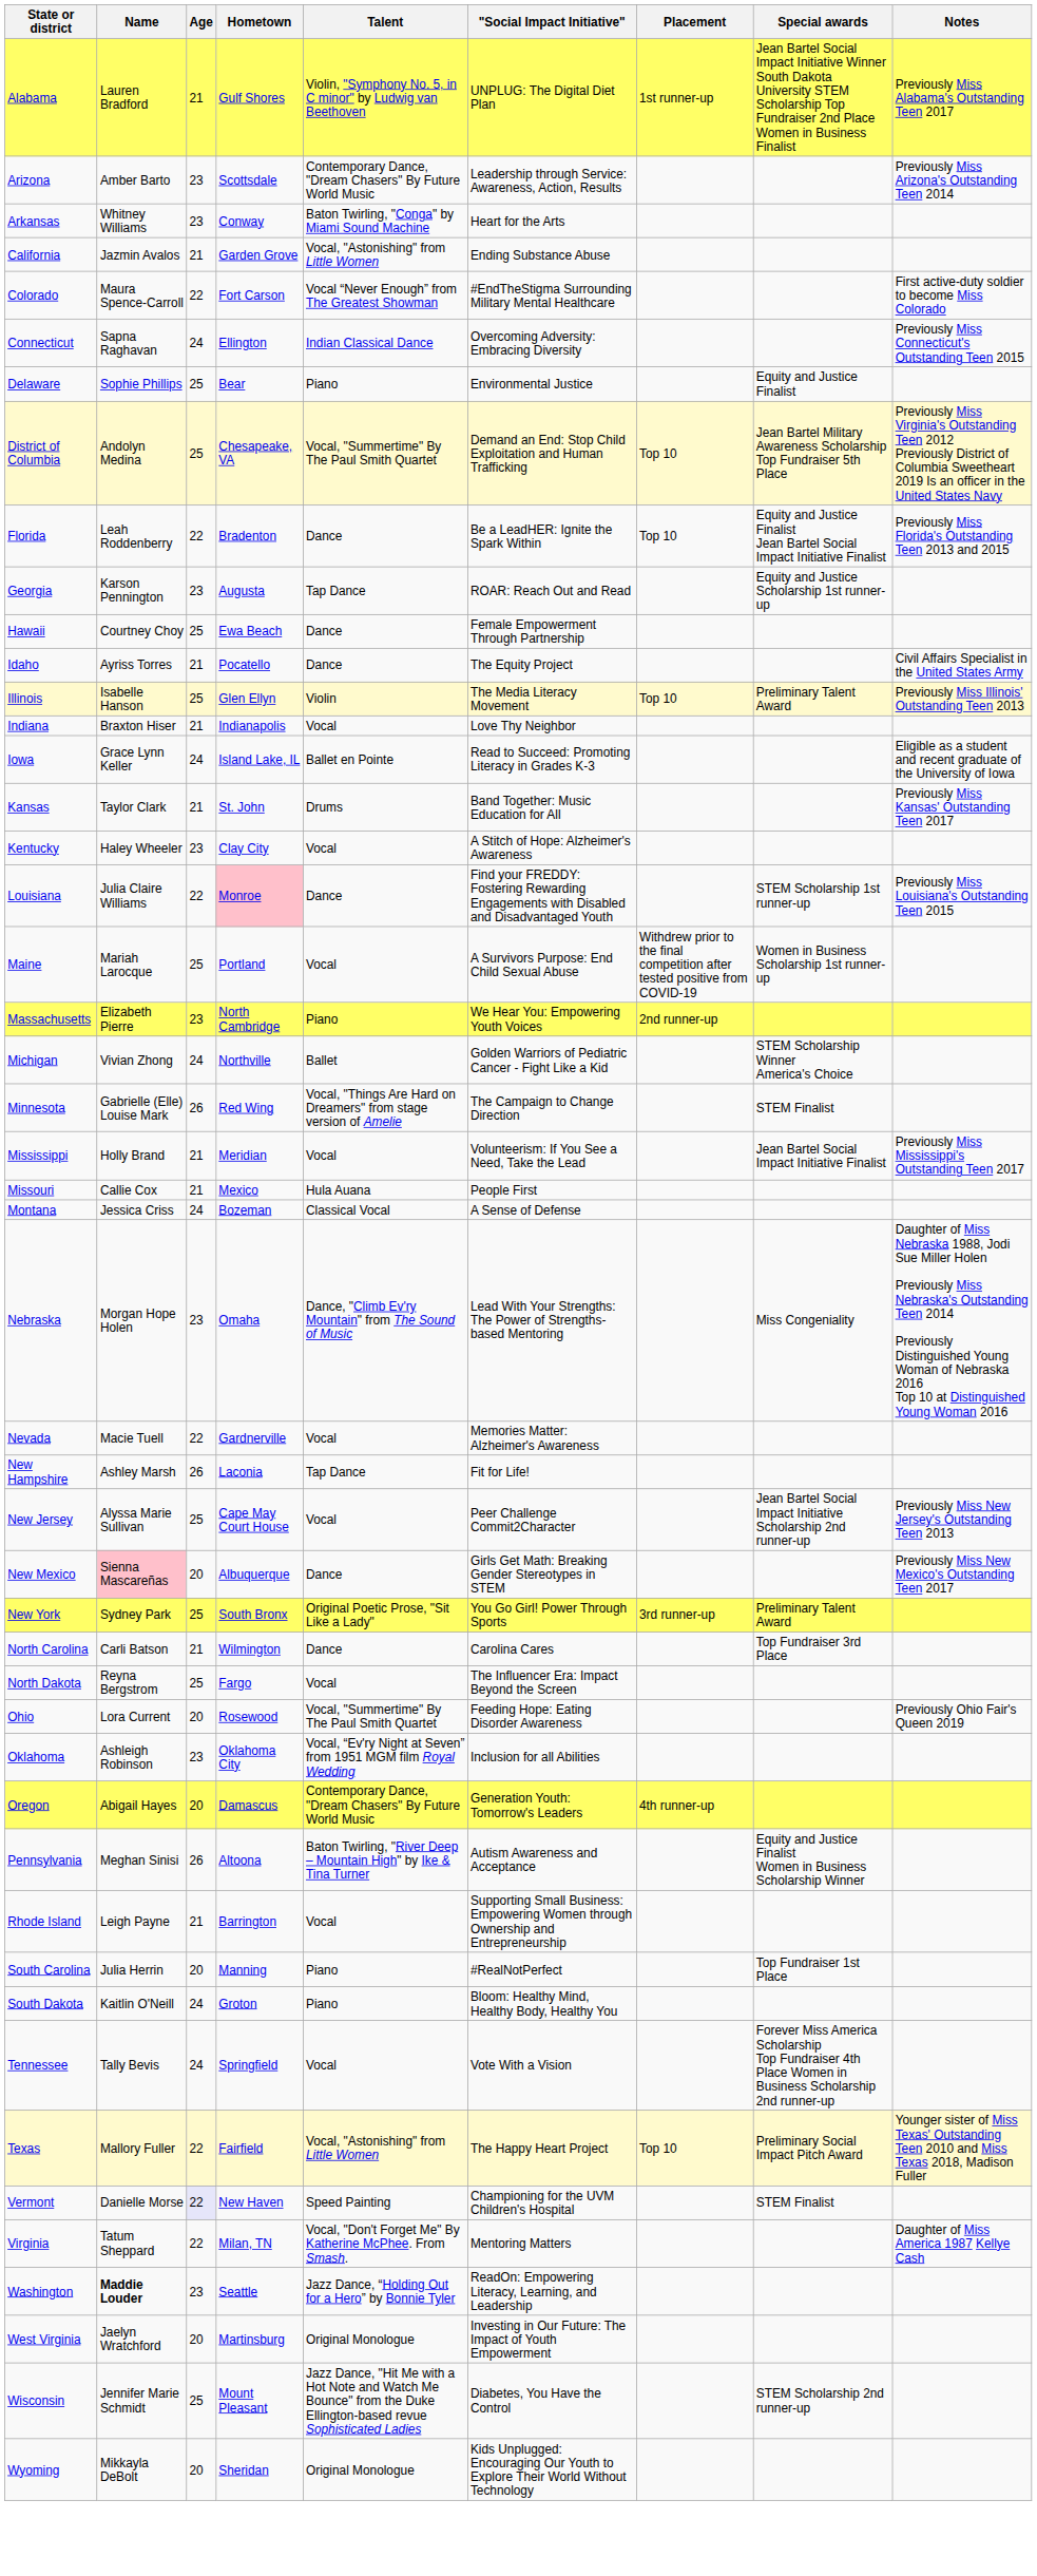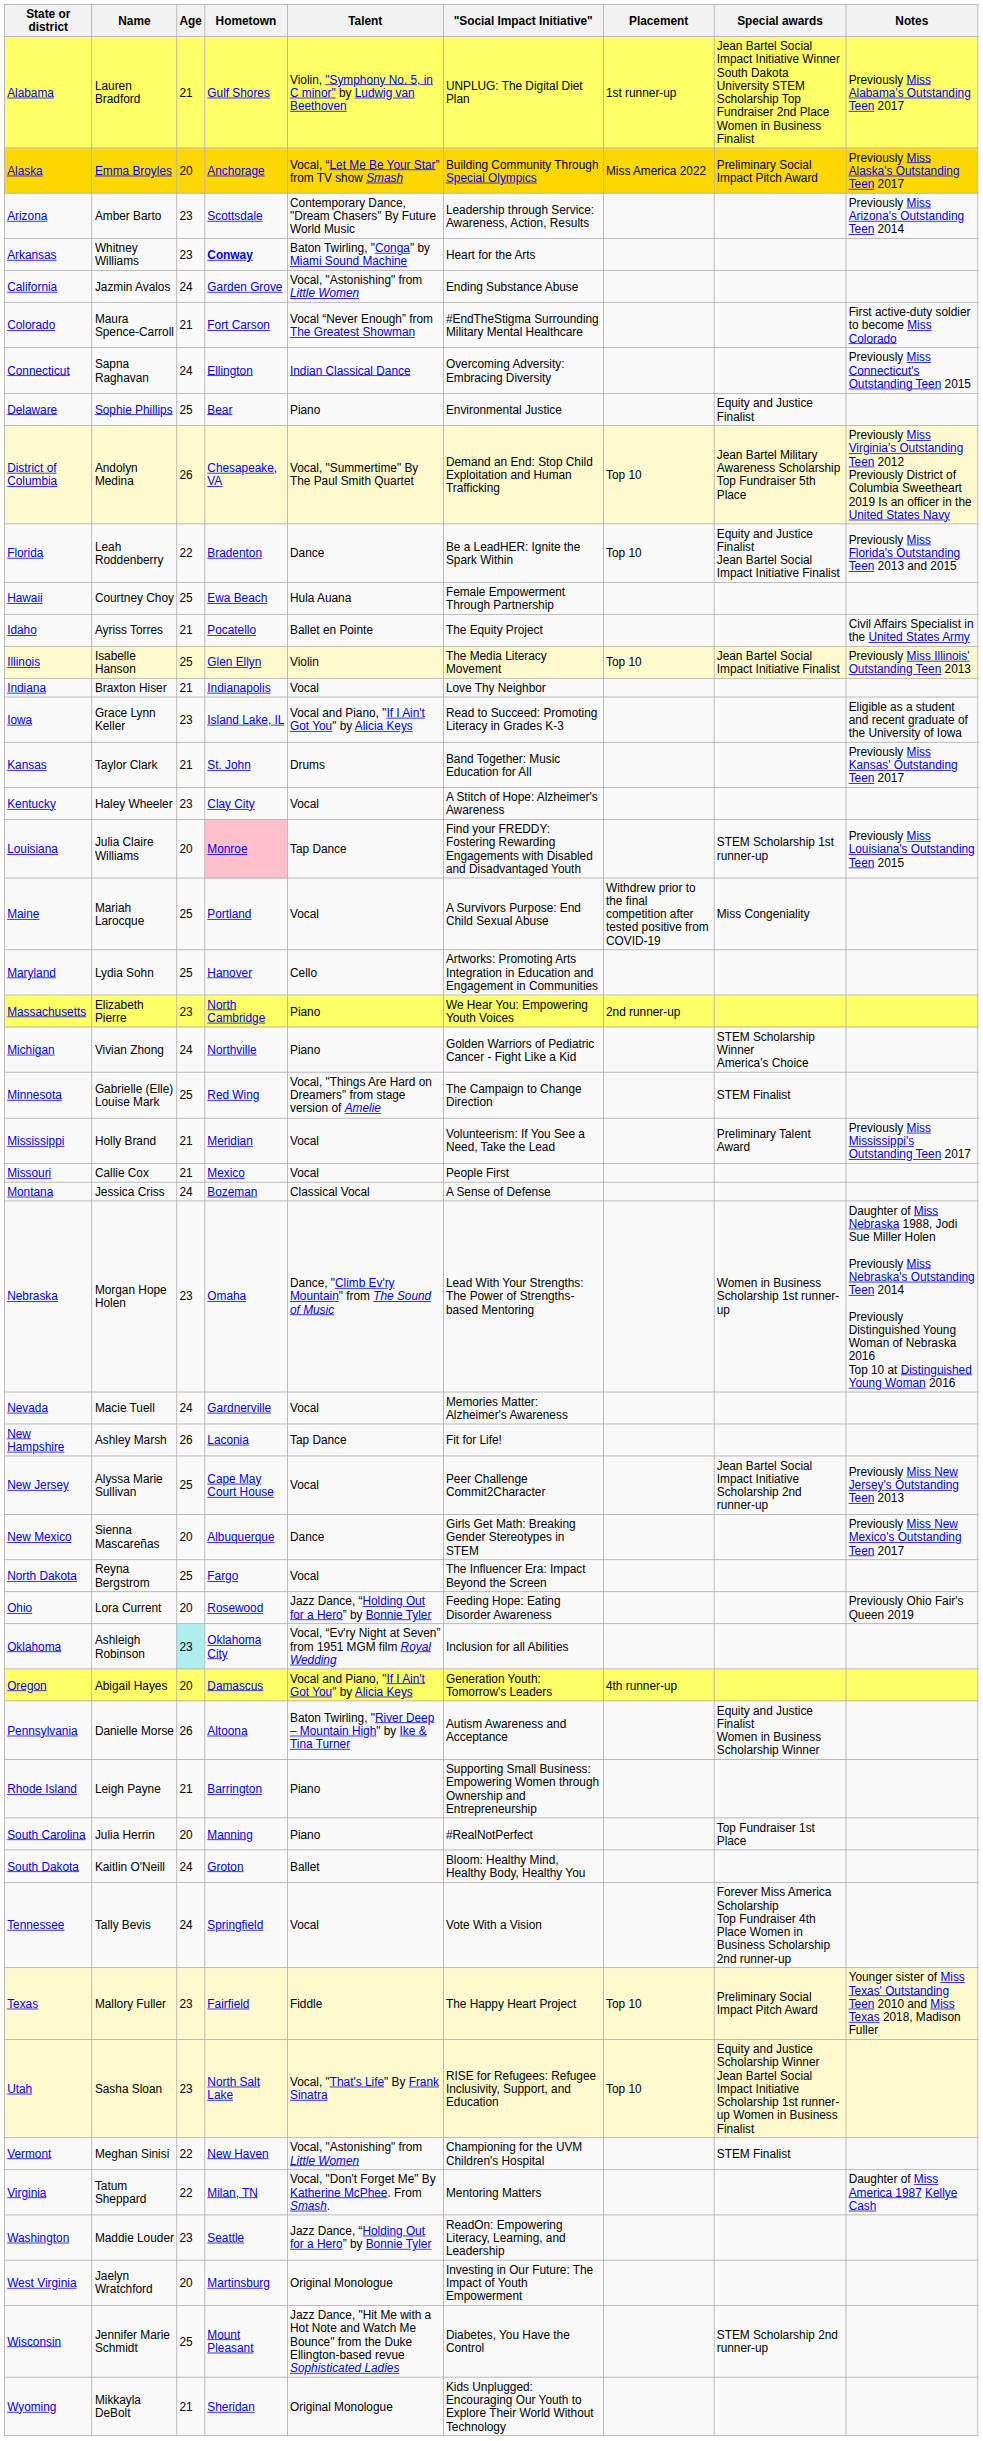+ row: Alaska | Emma Broyles | 20 | Anchorage | Vocal, “Let Me Be Your Star” from TV show Smash | Building Community Through Special Olympics | Miss America 2022 | Preliminary Social Impact Pitch Award | Previously Miss Alaska's Outstanding Teen 2017
Arkansas | Hometown: normal -> bold
California | Age: 21 -> 24
Colorado | Age: 22 -> 21
District of Columbia | Age: 25 -> 26
- row: Georgia | Karson Pennington | 23 | Augusta | Tap Dance | ROAR: Reach Out and Read | Equity and Justice Scholarship 1st runner-up
Hawaii | Talent: Dance -> Hula Auana
Idaho | Talent: Dance -> Ballet en Pointe
Illinois | Special awards: Preliminary Talent Award -> Jean Bartel Social Impact Initiative Finalist
Iowa | Age: 24 -> 23
Iowa | Talent: Ballet en Pointe -> Vocal and Piano, "If I Ain't Got You" by Alicia Keys
Louisiana | Age: 22 -> 20
Louisiana | Talent: Dance -> Tap Dance
Maine | Special awards: Women in Business Scholarship 1st runner-up -> Miss Congeniality
+ row: Maryland | Lydia Sohn | 25 | Hanover | Cello | Artworks: Promoting Arts Integration in Education and Engagement in Communities
Michigan | Talent: Ballet -> Piano
Minnesota | Age: 26 -> 25
Mississippi | Special awards: Jean Bartel Social Impact Initiative Finalist -> Preliminary Talent Award
Missouri | Talent: Hula Auana -> Vocal
Nebraska | Special awards: Miss Congeniality -> Women in Business Scholarship 1st runner-up
Nevada | Age: 22 -> 24
New Mexico | Name: pink background -> no background
- row: New York | Sydney Park | 25 | South Bronx | Original Poetic Prose, "Sit Like a Lady" | You Go Girl! Power Through Sports | 3rd runner-up | Preliminary Talent Award
- row: North Carolina | Carli Batson | 21 | Wilmington | Dance | Carolina Cares | Top Fundraiser 3rd Place
Ohio | Talent: Vocal, "Summertime" By The Paul Smith Quartet -> Jazz Dance, “Holding Out for a Hero” by Bonnie Tyler
Oklahoma | Age: no background -> paleturquoise background
Oregon | Talent: Contemporary Dance, "Dream Chasers" By Future World Music -> Vocal and Piano, "If I Ain't Got You" by Alicia Keys
Pennsylvania | Name: Meghan Sinisi -> Danielle Morse
Rhode Island | Talent: Vocal -> Piano
South Dakota | Talent: Piano -> Ballet
Texas | Age: 22 -> 23
Texas | Talent: Vocal, "Astonishing" from Little Women -> Fiddle
+ row: Utah | Sasha Sloan | 23 | North Salt Lake | Vocal, "That's Life" By Frank Sinatra | RISE for Refugees: Refugee Inclusivity, Support, and Education | Top 10 | Equity and Justice Scholarship Winner Jean Bartel Social Impact Initiative Scholarship 1st runner-up Women in Business Finalist
Vermont | Name: Danielle Morse -> Meghan Sinisi
Vermont | Age: lavender background -> no background
Vermont | Talent: Speed Painting -> Vocal, "Astonishing" from Little Women
Washington | Name: bold -> normal
Wyoming | Age: 20 -> 21
